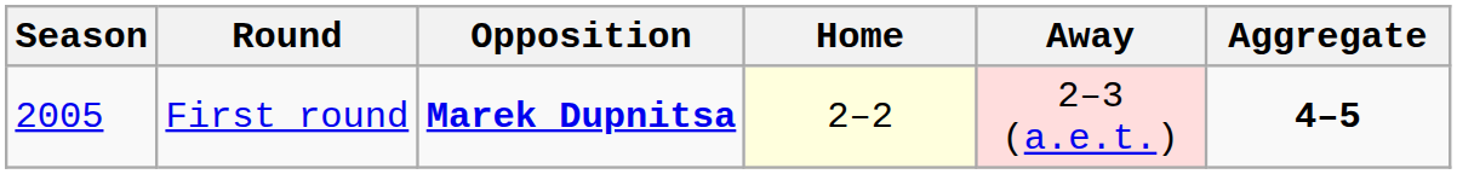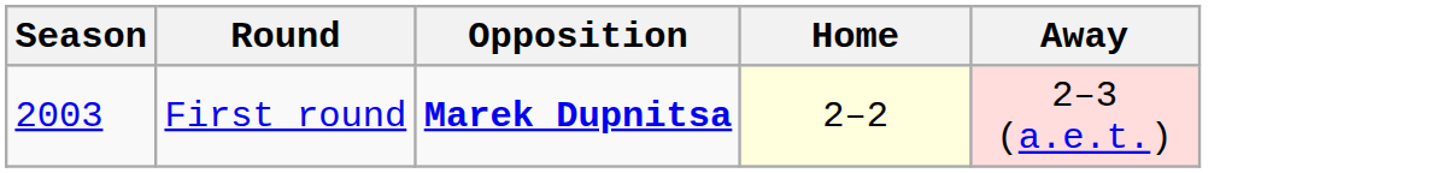- column: Aggregate | 4–5
First round | Season: 2005 -> 2003
